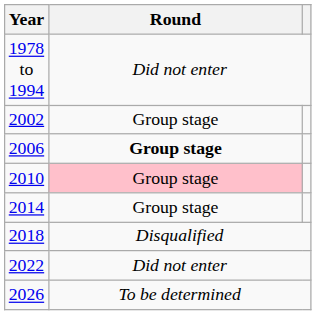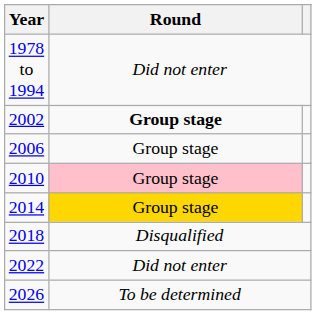2002 | Round: normal -> bold
2006 | Round: bold -> normal
2014 | Round: no background -> gold background
